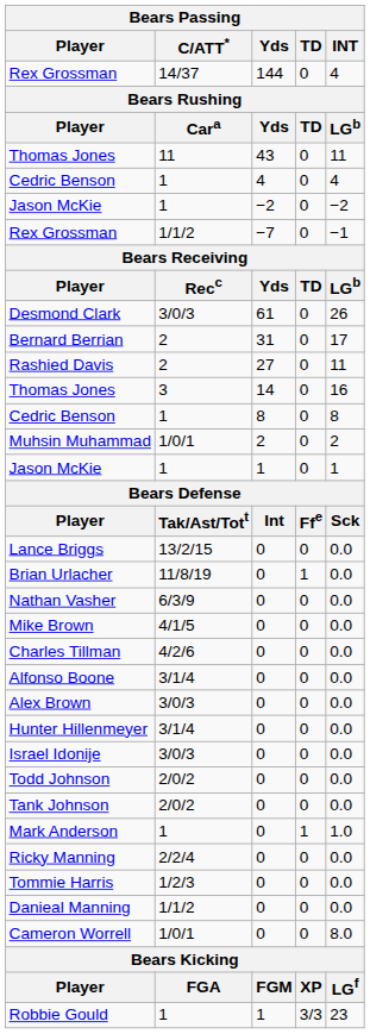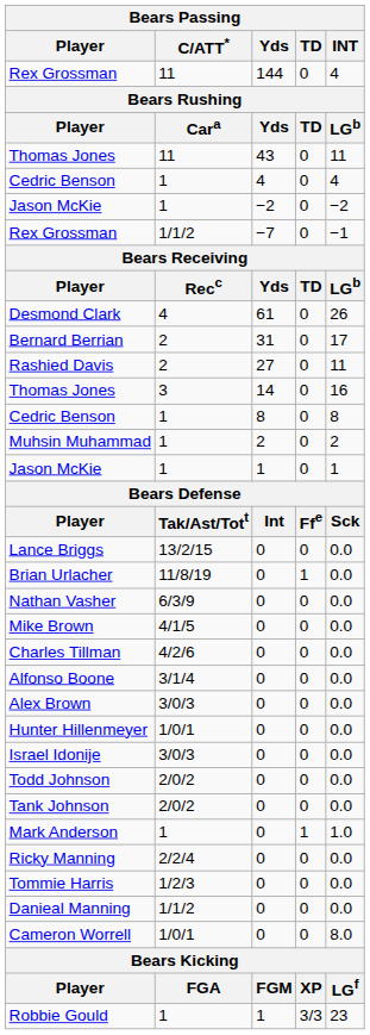Rex Grossman / 144 | C/ATT*: 14/37 -> 11
Desmond Clark | C/ATT*: 3/0/3 -> 4
Muhsin Muhammad | C/ATT*: 1/0/1 -> 1
Hunter Hillenmeyer | C/ATT*: 3/1/4 -> 1/0/1
